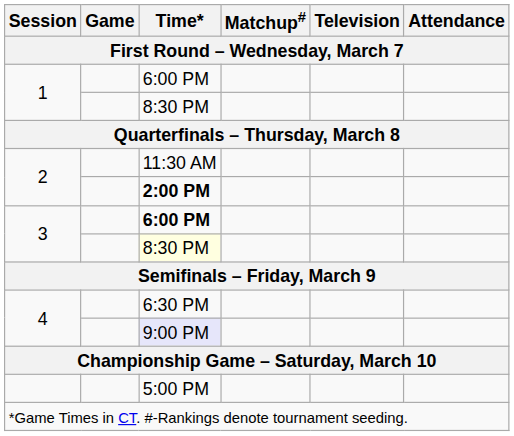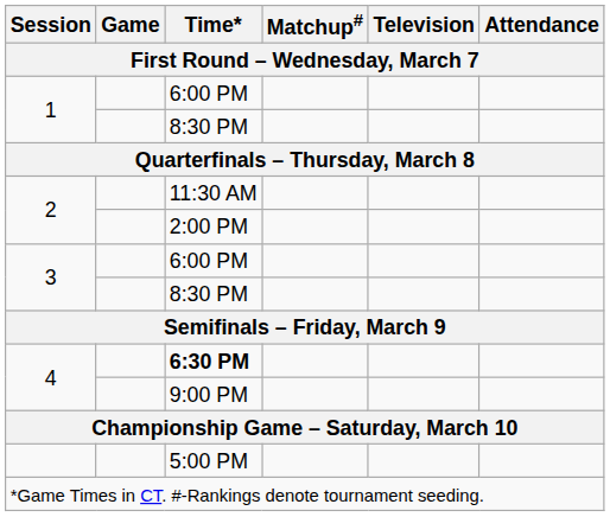2:00 PM | Time*: bold -> normal
3 / 6:00 PM | Time*: bold -> normal
3 / 8:30 PM | Time*: lightyellow background -> no background
6:30 PM | Time*: normal -> bold
9:00 PM | Time*: lavender background -> no background
